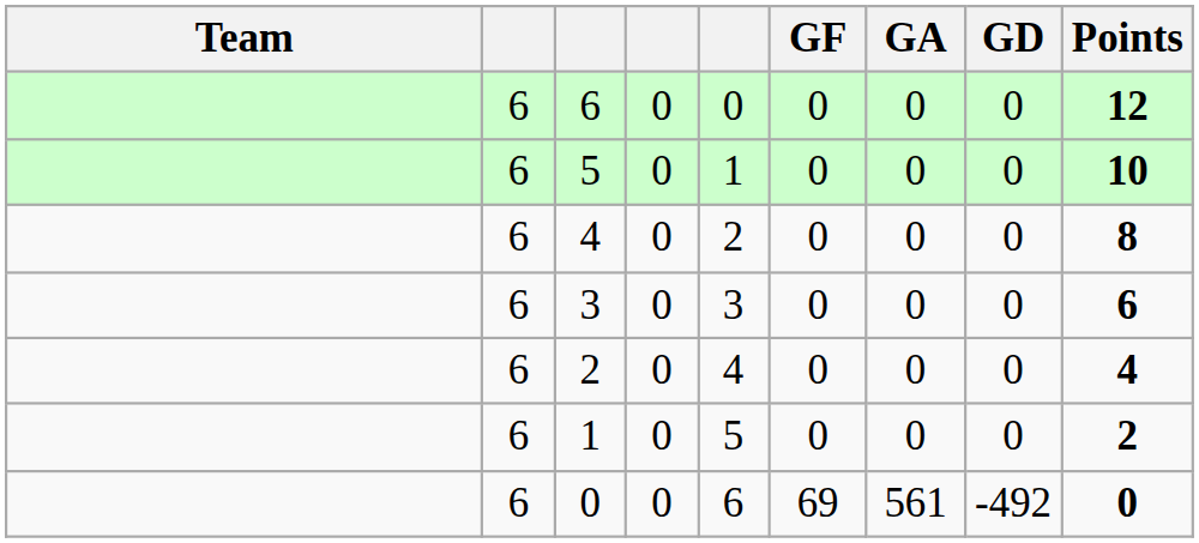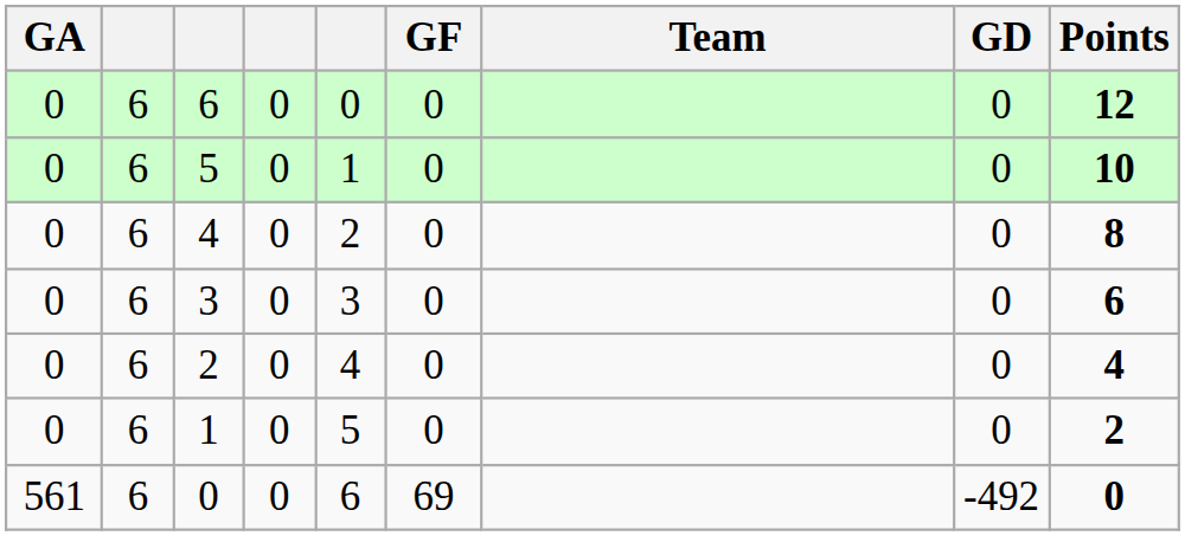columns swapped: Team <-> GA
